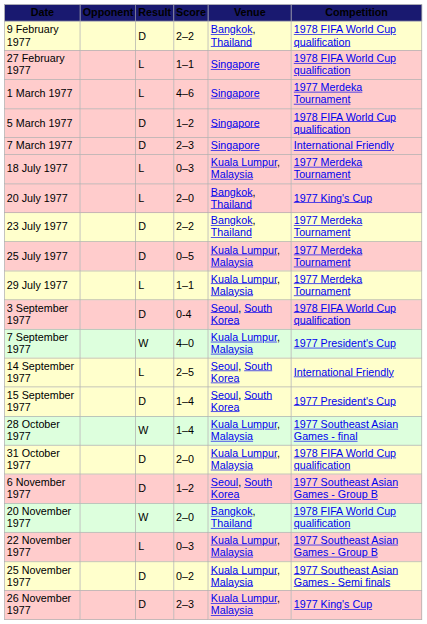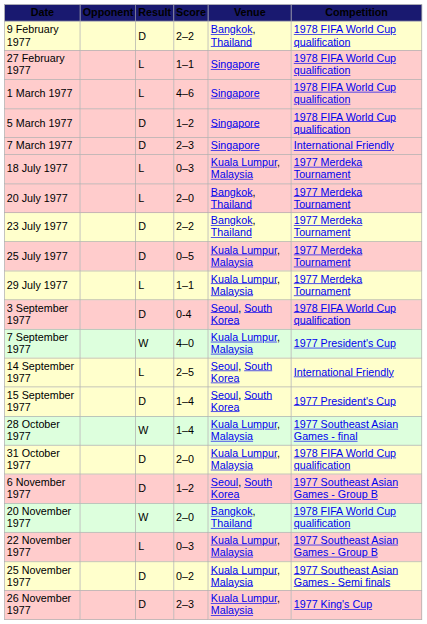1 March 1977 | Competition: 1977 Merdeka Tournament -> 1978 FIFA World Cup qualification
20 July 1977 | Competition: 1977 King's Cup -> 1977 Merdeka Tournament
